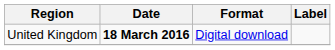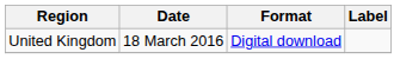United Kingdom | Date: bold -> normal
